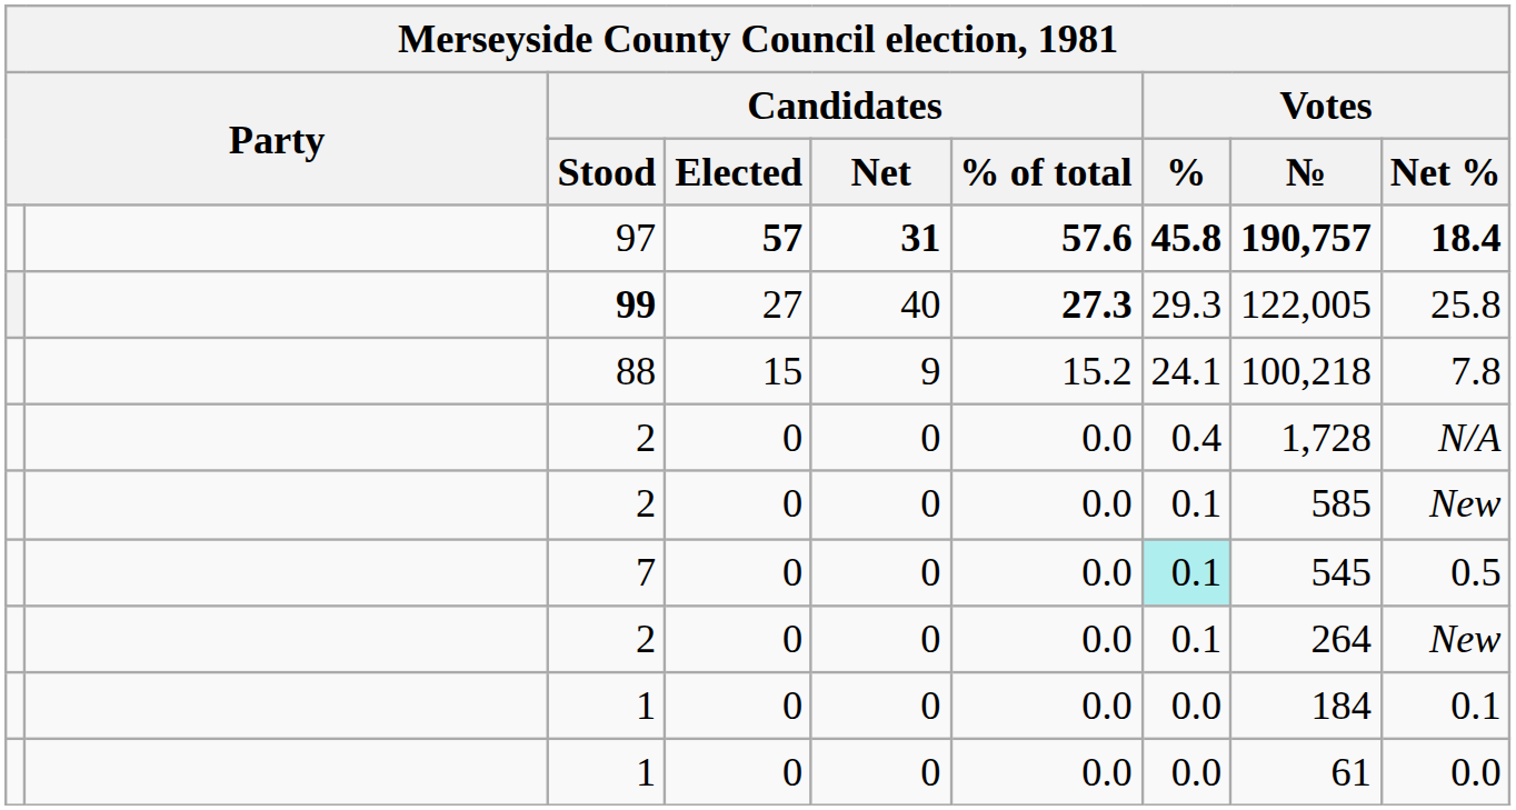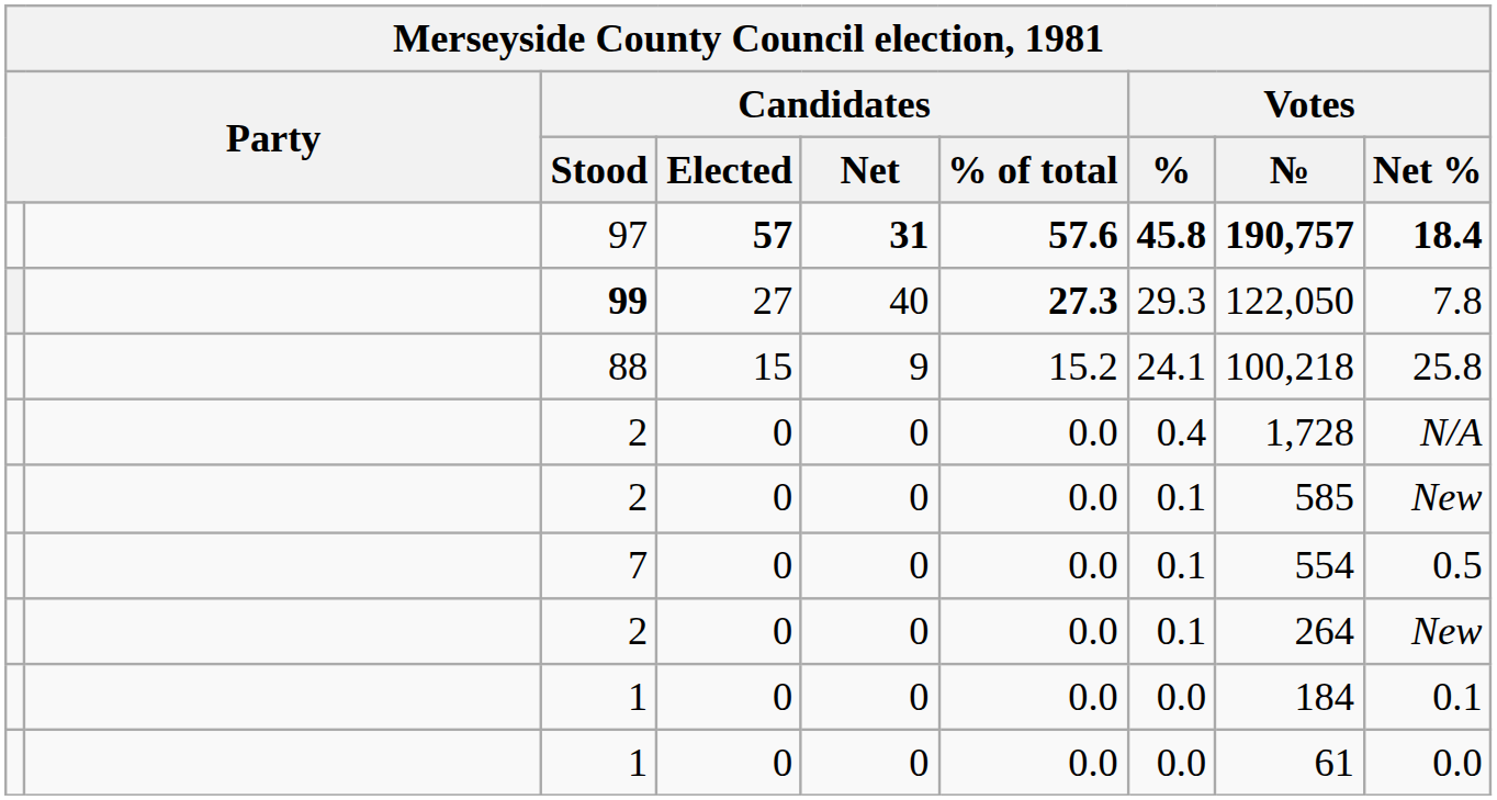99 | Votes / №: 122,005 -> 122,050
99 | Votes / Net %: 25.8 -> 7.8
88 | Votes / Net %: 7.8 -> 25.8
7 | Votes / %: paleturquoise background -> no background
7 | Votes / №: 545 -> 554
